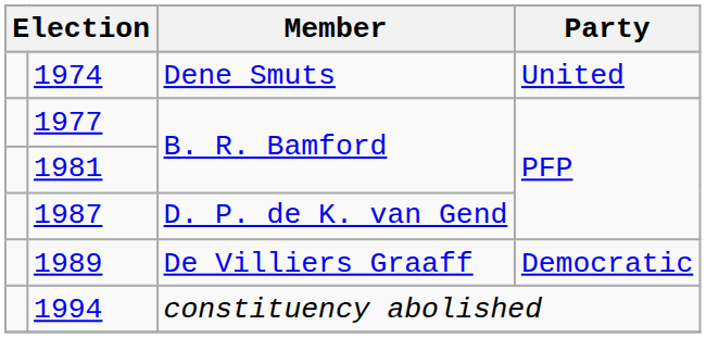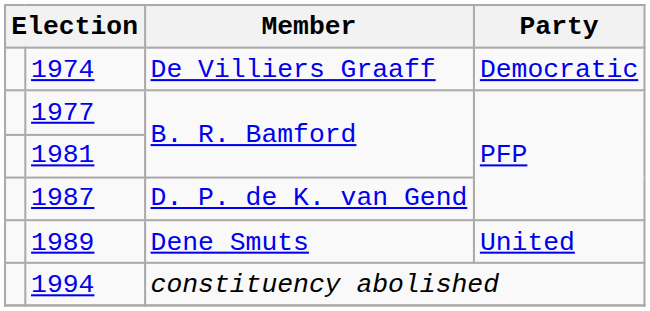1974 | Member: Dene Smuts -> De Villiers Graaff
1974 | Party: United -> Democratic
1989 | Member: De Villiers Graaff -> Dene Smuts
1989 | Party: Democratic -> United
